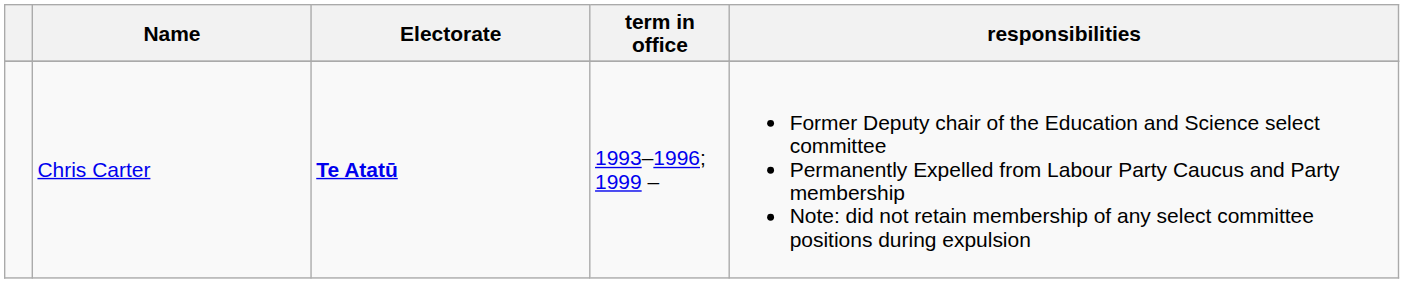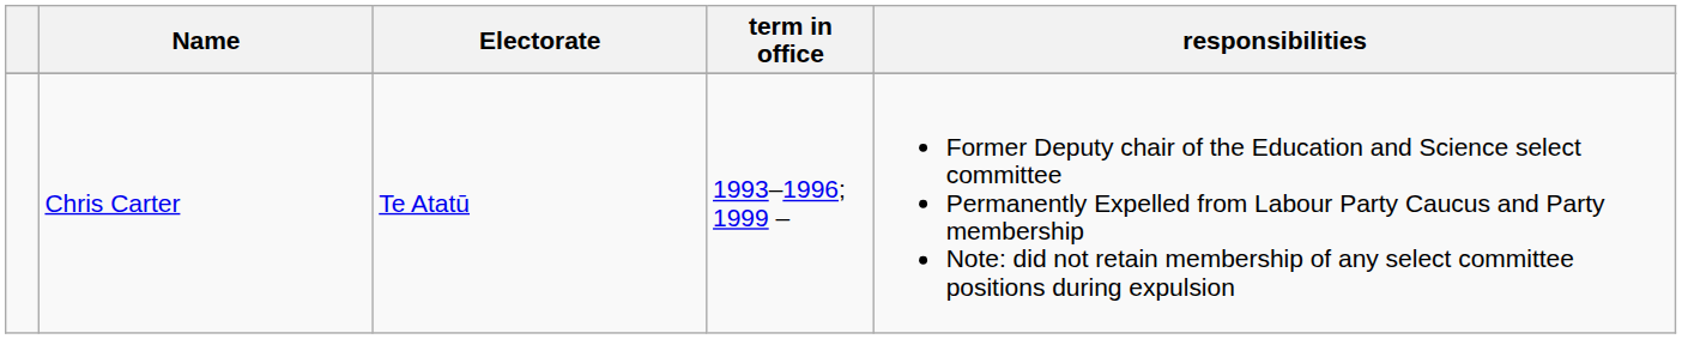Chris Carter | Electorate: bold -> normal
